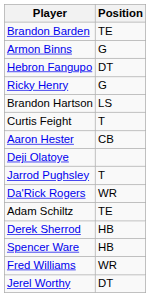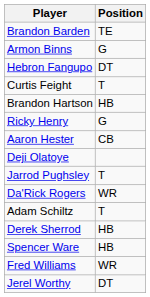rows swapped: Curtis Feight <-> Ricky Henry
Brandon Hartson | Position: LS -> HB
Adam Schiltz | Position: TE -> T
